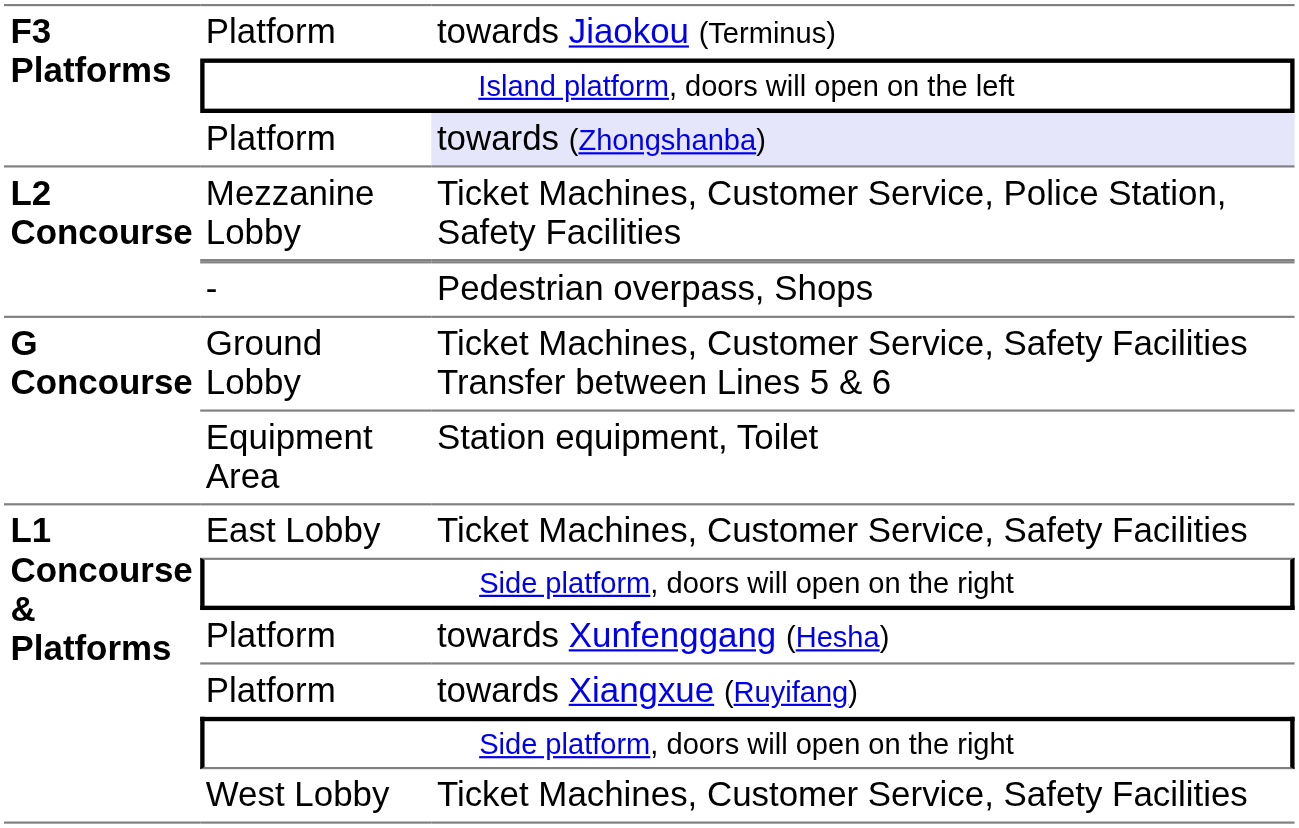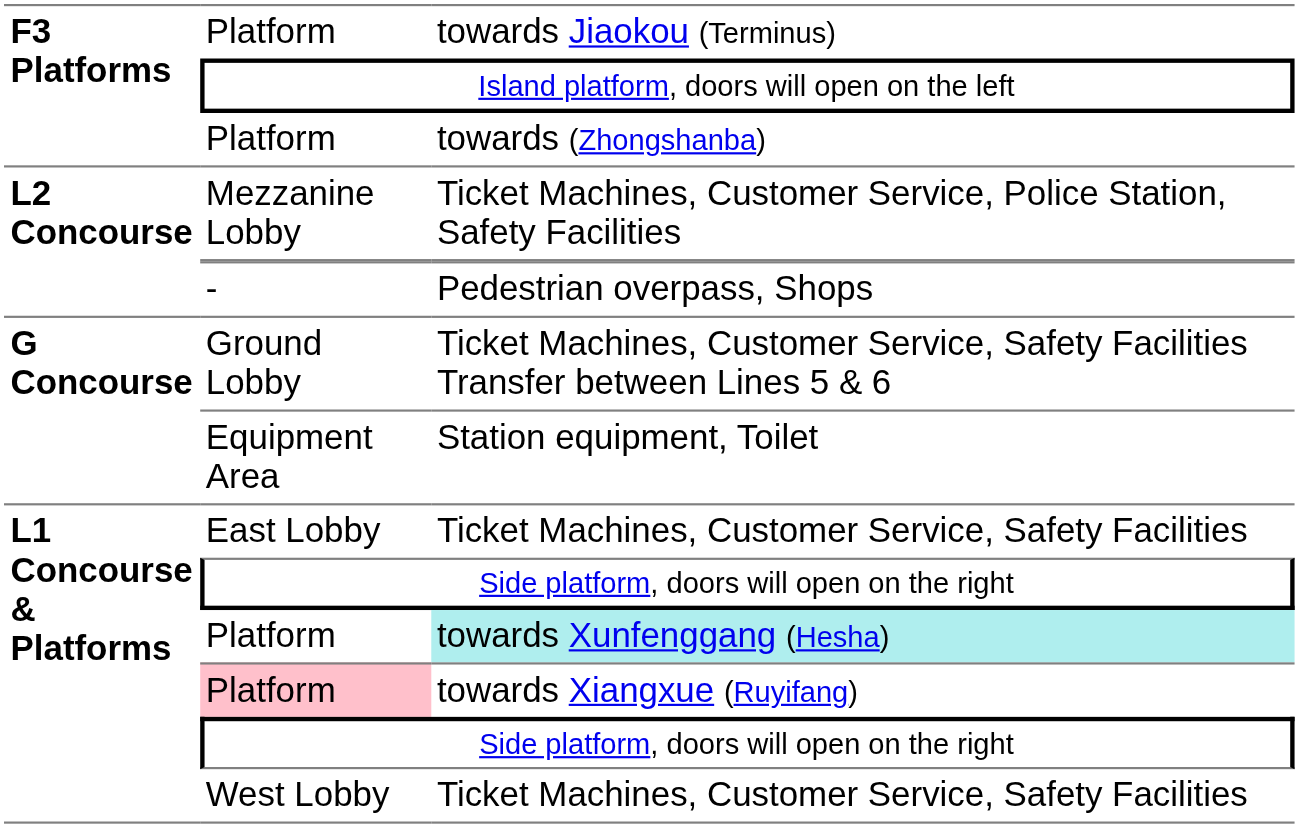towards (Zhongshanba) | column 3: lavender background -> no background
towards Xunfenggang (Hesha) | column 3: no background -> paleturquoise background
towards Xiangxue (Ruyifang) | column 2: no background -> pink background
